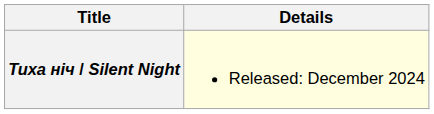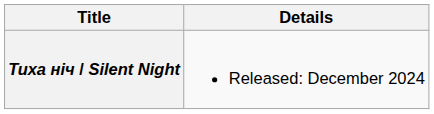Тиха ніч / Silent Night | Details: lightyellow background -> no background
